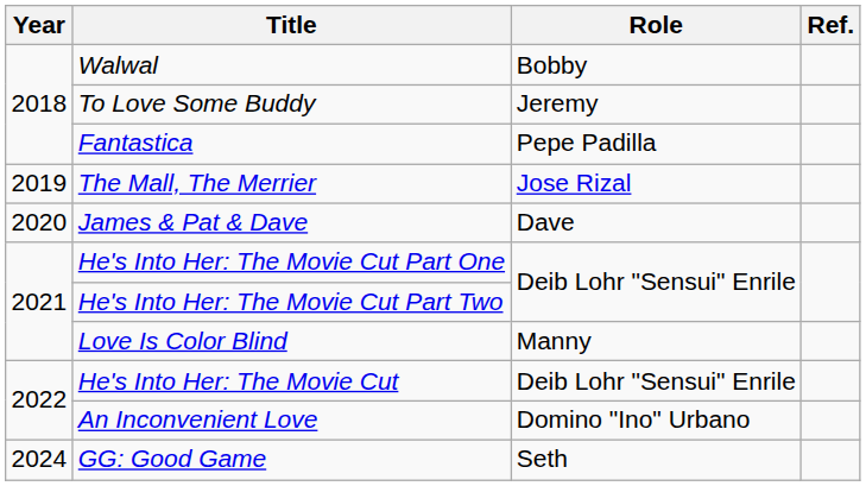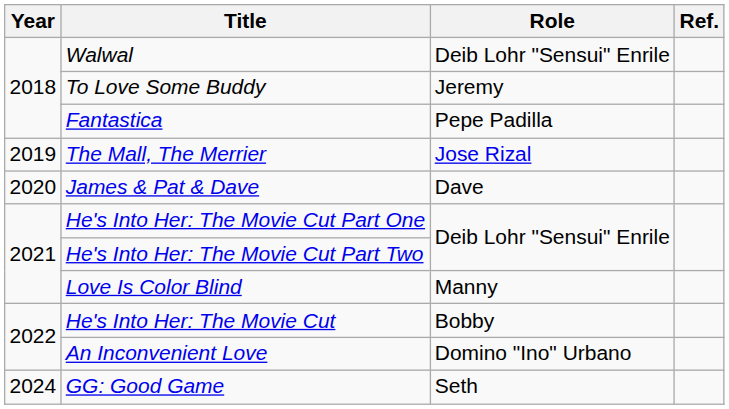Walwal | Role: Bobby -> Deib Lohr "Sensui" Enrile
He's Into Her: The Movie Cut | Role: Deib Lohr "Sensui" Enrile -> Bobby
